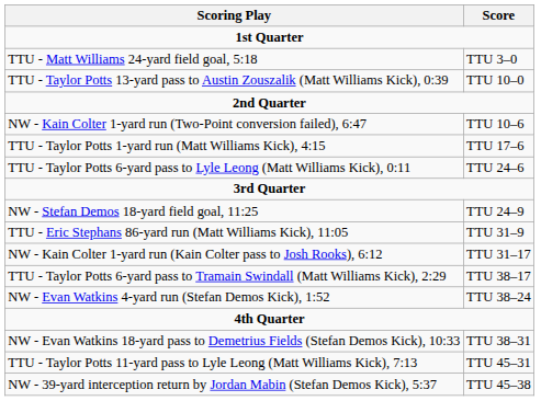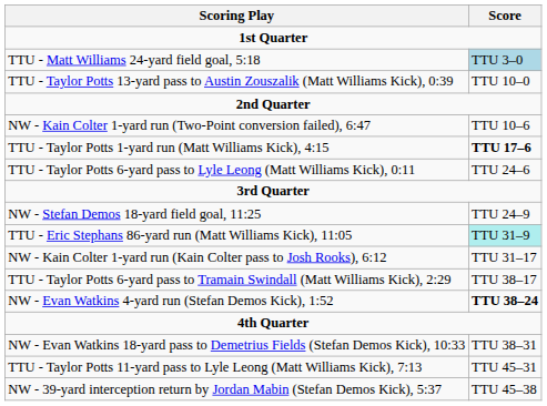TTU - Matt Williams 24-yard field goal, 5:18 | Score: no background -> lightblue background
TTU - Taylor Potts 1-yard run (Matt Williams Kick), 4:15 | Score: normal -> bold
TTU - Eric Stephans 86-yard run (Matt Williams Kick), 11:05 | Score: no background -> paleturquoise background
NW - Evan Watkins 4-yard run (Stefan Demos Kick), 1:52 | Score: normal -> bold
